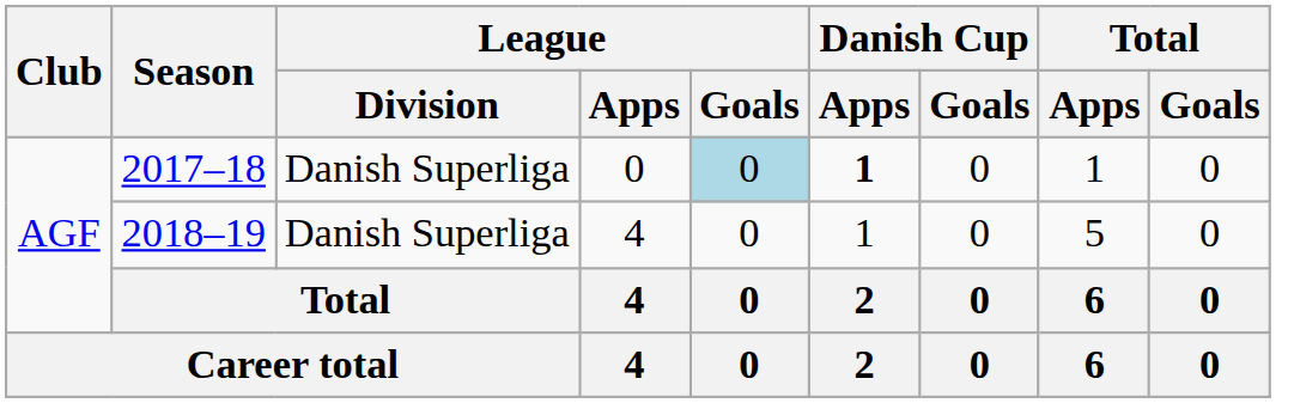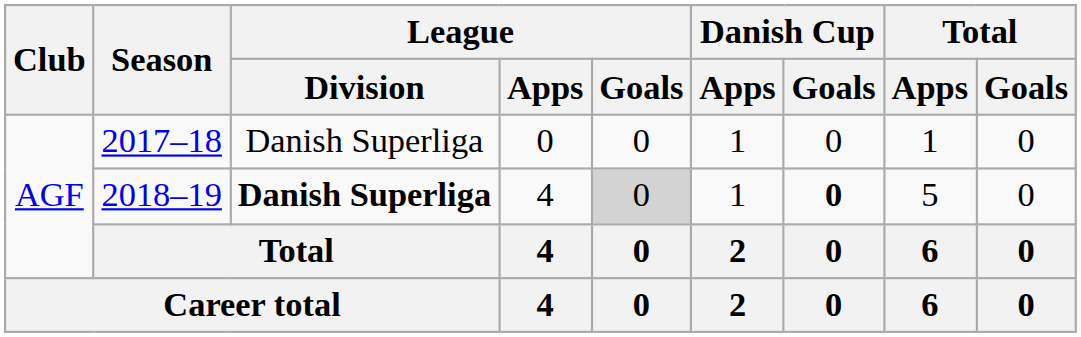2017–18 | League / Goals: lightblue background -> no background
2017–18 | Danish Cup / Apps: bold -> normal
2018–19 | League / Division: normal -> bold
2018–19 | League / Goals: no background -> lightgrey background
2018–19 | Danish Cup / Goals: normal -> bold
